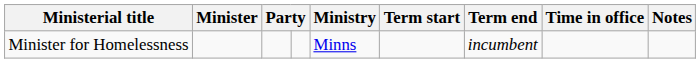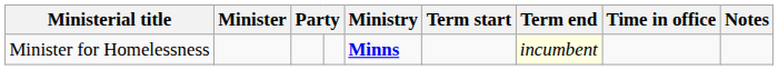Minister for Homelessness | Ministry: normal -> bold
Minister for Homelessness | Term end: no background -> lightyellow background
